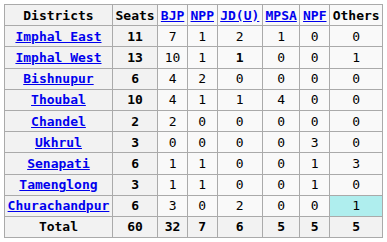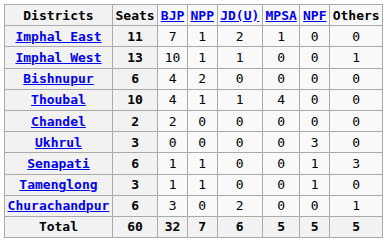Imphal West | column 5: bold -> normal
Churachandpur | column 8: paleturquoise background -> no background
